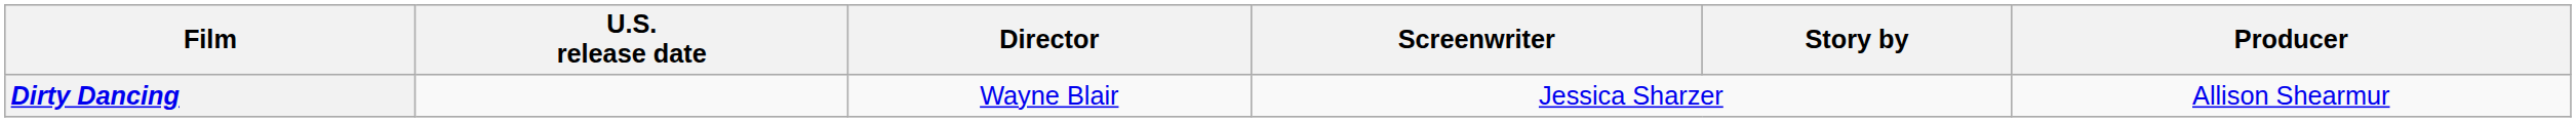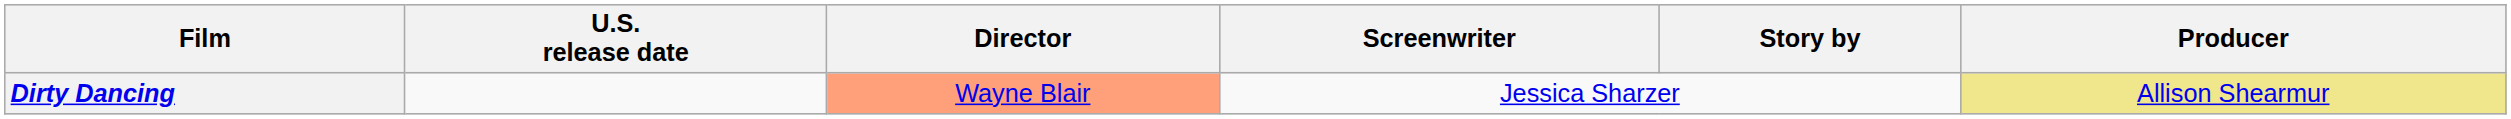Dirty Dancing | Director: no background -> lightsalmon background
Dirty Dancing | Producer: no background -> khaki background
